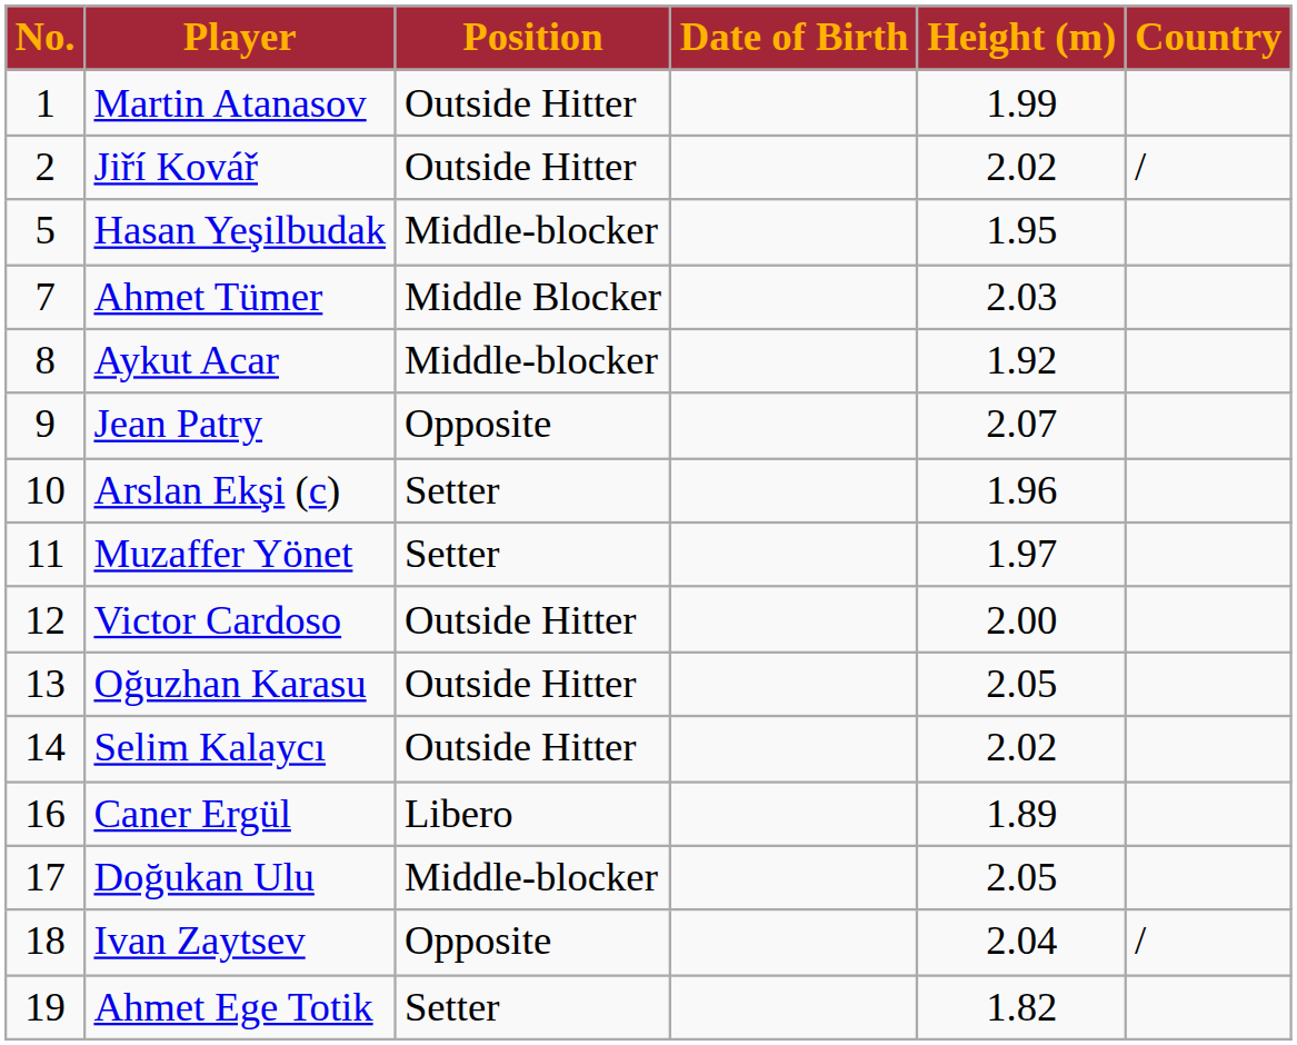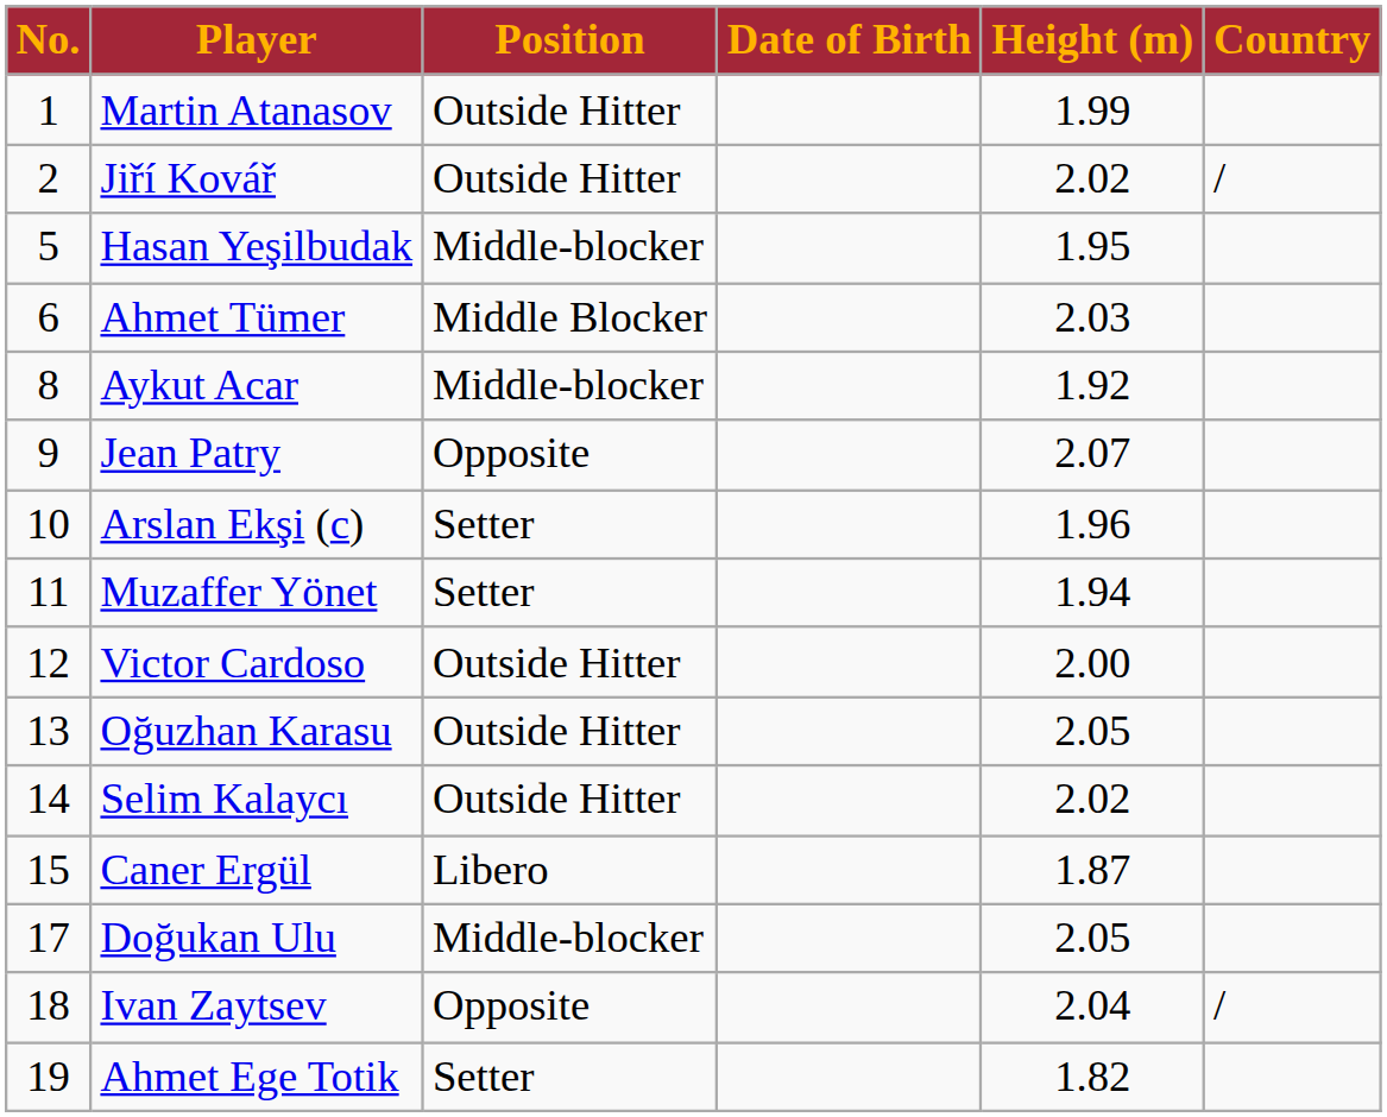Ahmet Tümer | No.: 7 -> 6
Muzaffer Yönet | Height (m): 1.97 -> 1.94
Caner Ergül | No.: 16 -> 15
Caner Ergül | Height (m): 1.89 -> 1.87
